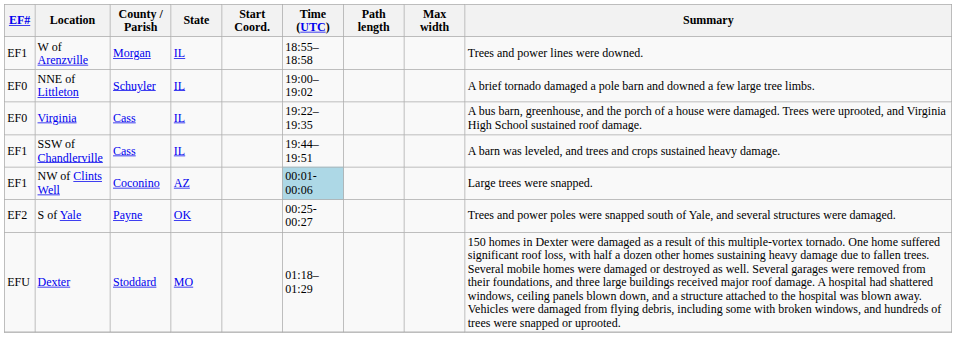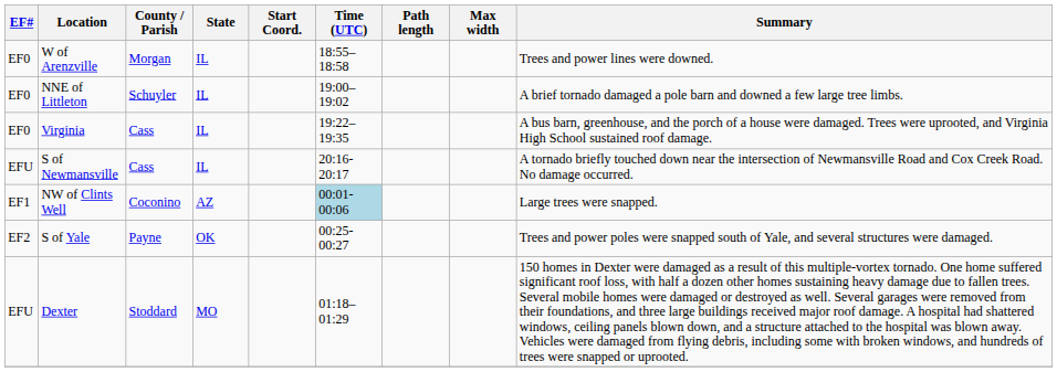W of Arenzville | EF#: EF1 -> EF0
- row: EF1 | SSW of Chandlerville | Cass | IL | 19:44–19:51 | A barn was leveled, and trees and crops sustained heavy damage.
+ row: EFU | S of Newmansville | Cass | IL | 20:16-20:17 | A tornado briefly touched down near the intersection of Newmansville Road and Cox Creek Road. No damage occurred.
